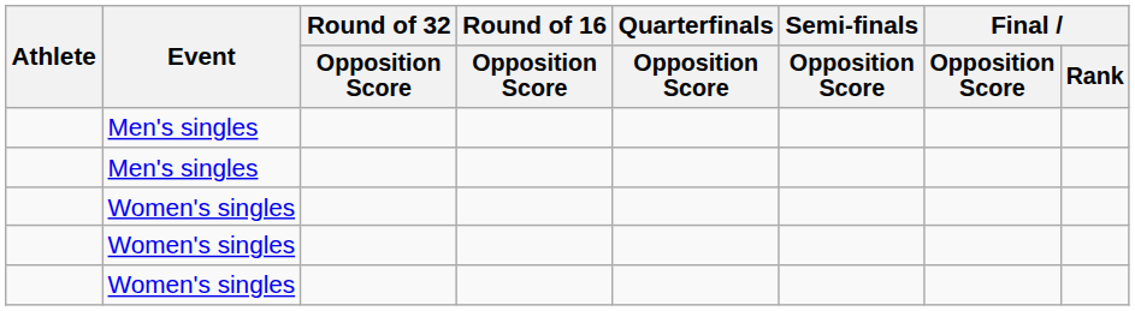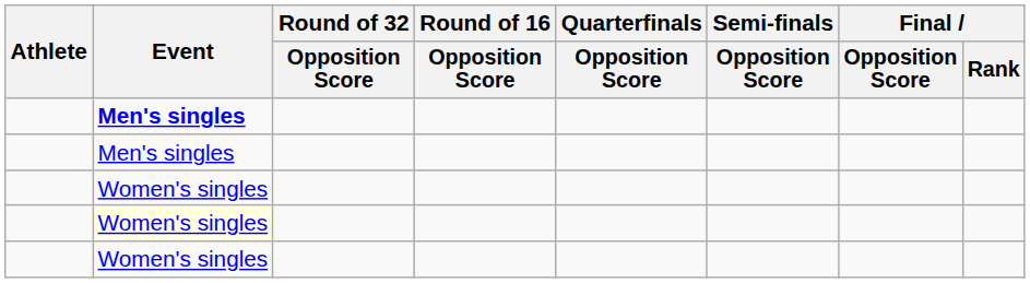row 3 | Event: normal -> bold
row 6 | Event: no background -> lightyellow background
